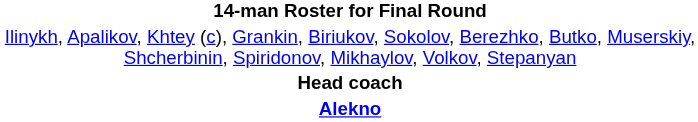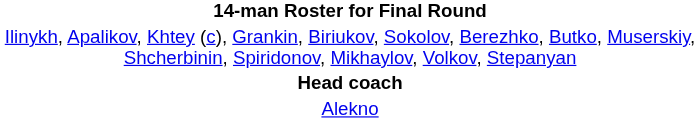row 4 | column 1: bold -> normal
